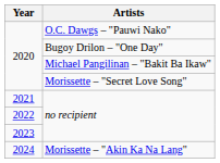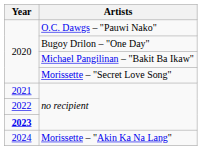row 8 | Year: normal -> bold
